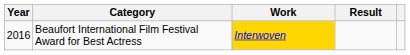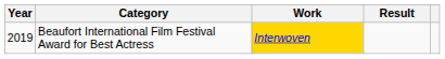Beaufort International Film Festival Award for Best Actress | Year: 2016 -> 2019
